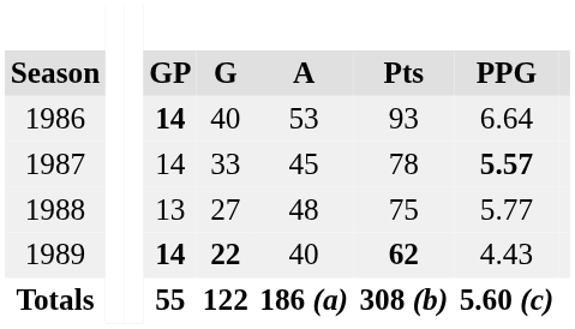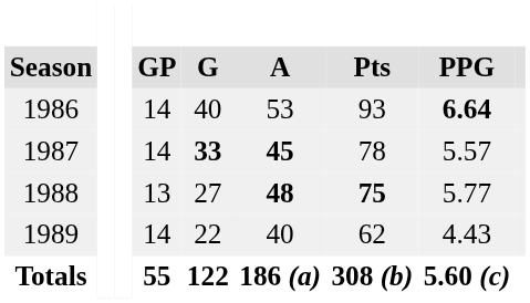1986 | GP: bold -> normal
1986 | PPG: normal -> bold
1987 | G: normal -> bold
1987 | A: normal -> bold
1987 | PPG: bold -> normal
1988 | A: normal -> bold
1988 | Pts: normal -> bold
1989 | GP: bold -> normal
1989 | G: bold -> normal
1989 | Pts: bold -> normal
